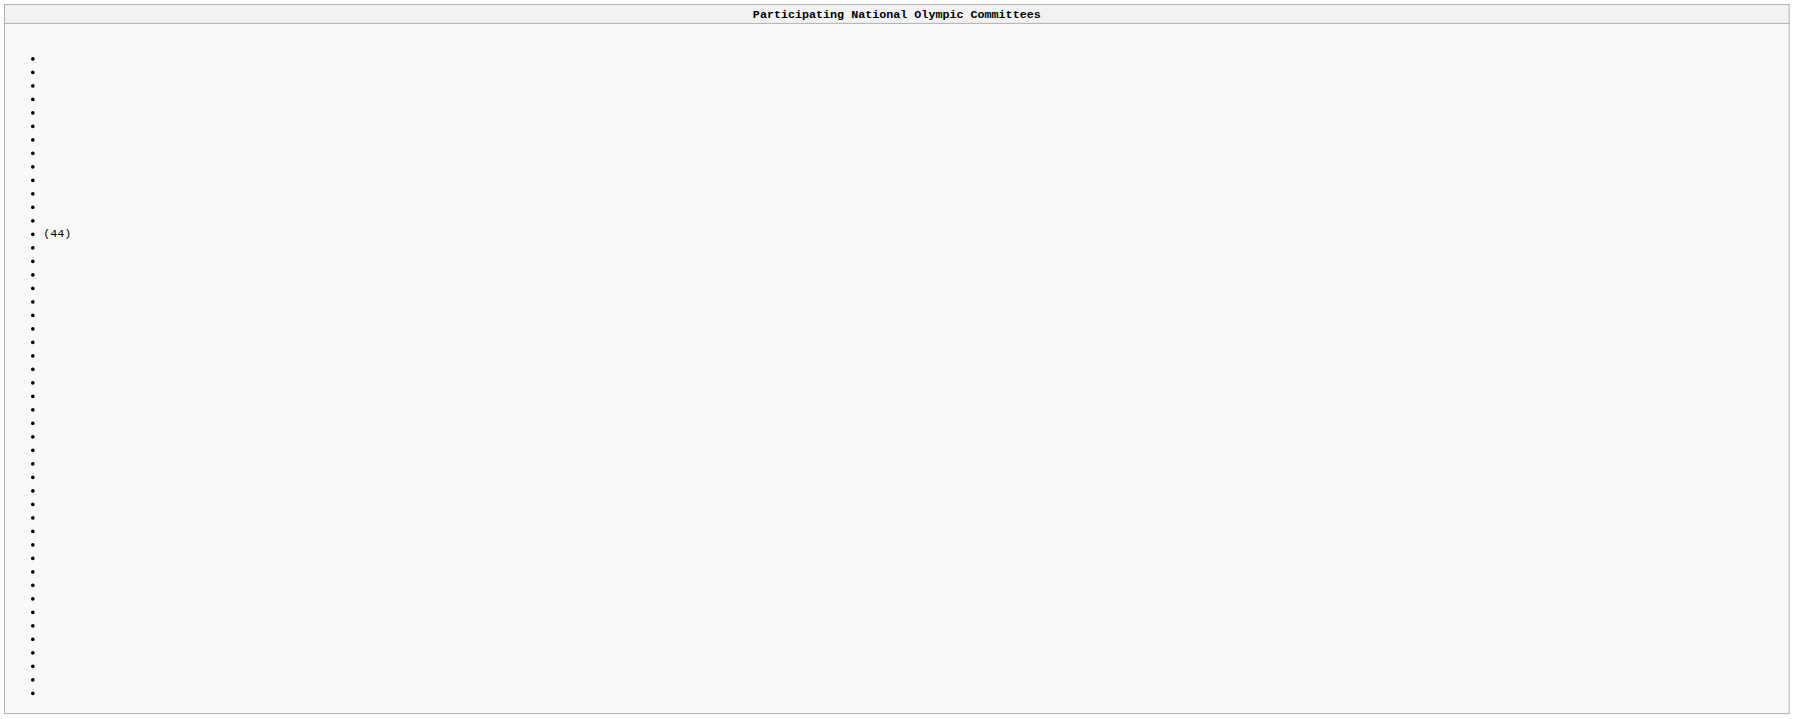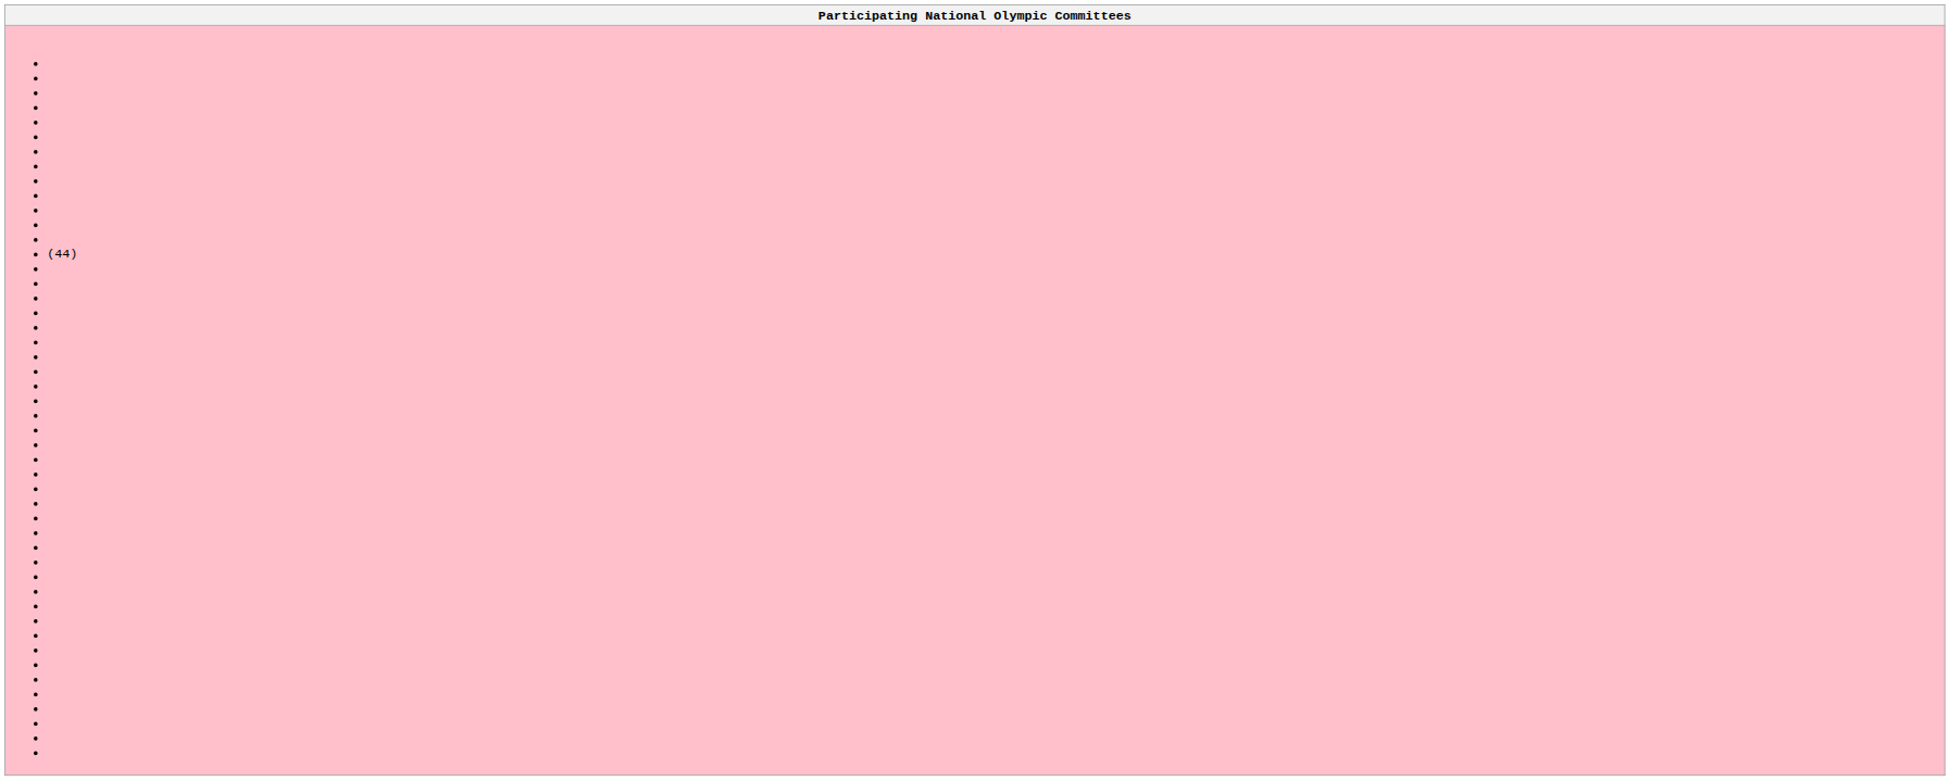row 2 | column 1: no background -> pink background
